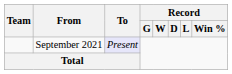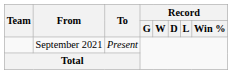September 2021 | To: lavender background -> no background
